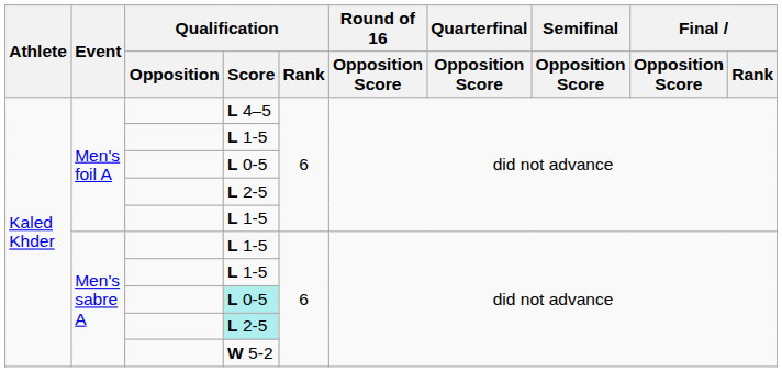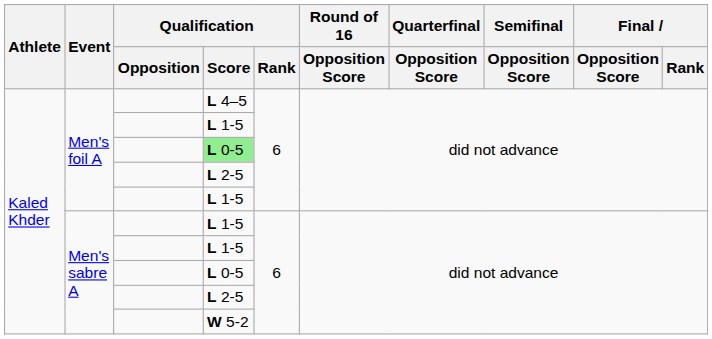Men's foil A / L 0-5 | Qualification / Score: no background -> lightgreen background
Men's sabre A / L 0-5 | Qualification / Score: paleturquoise background -> no background
Men's sabre A / L 2-5 | Qualification / Score: paleturquoise background -> no background
